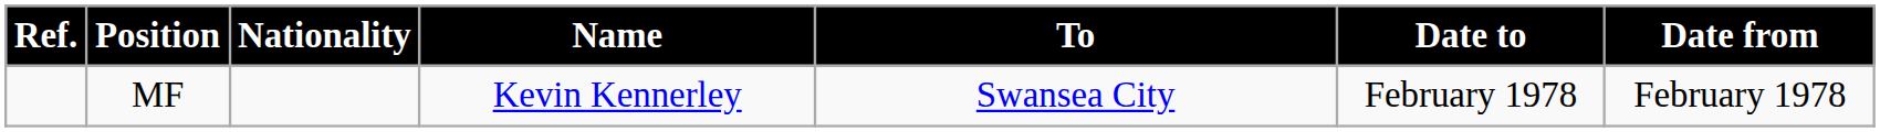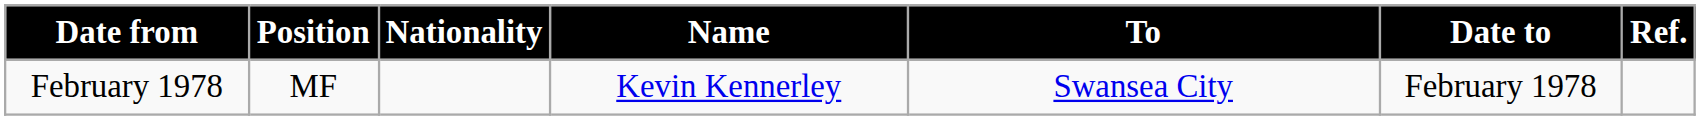columns swapped: Date from <-> Ref.
